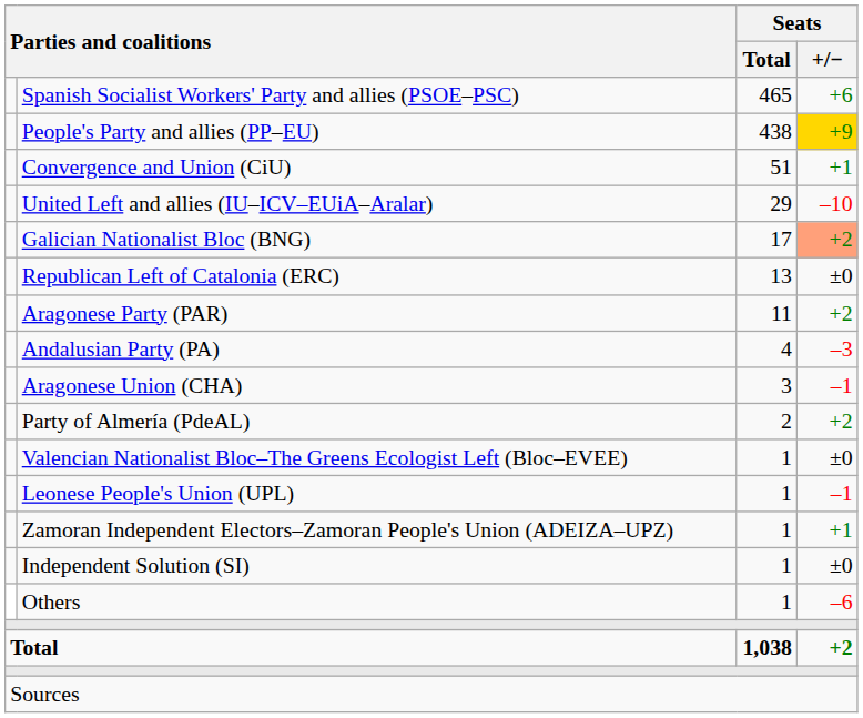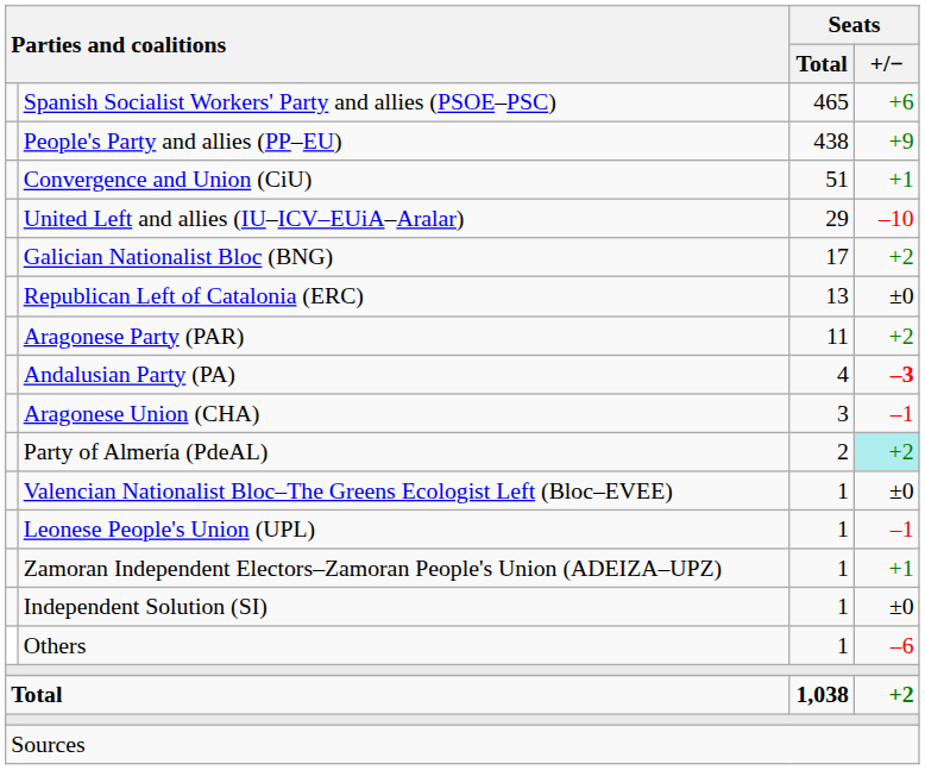People's Party and allies (PP–EU) | Seats / +/−: gold background -> no background
Galician Nationalist Bloc (BNG) | Seats / +/−: lightsalmon background -> no background
Andalusian Party (PA) | Seats / +/−: normal -> bold
Party of Almería (PdeAL) | Seats / +/−: no background -> paleturquoise background
